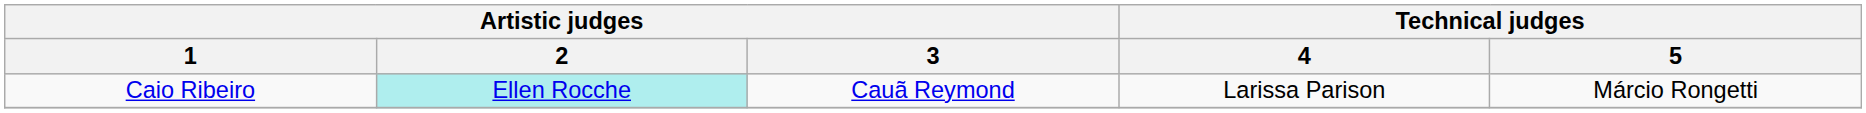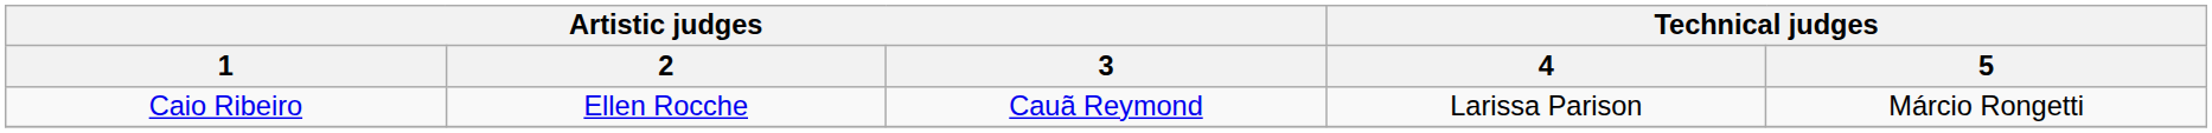Caio Ribeiro | Artistic judges / 2: paleturquoise background -> no background
